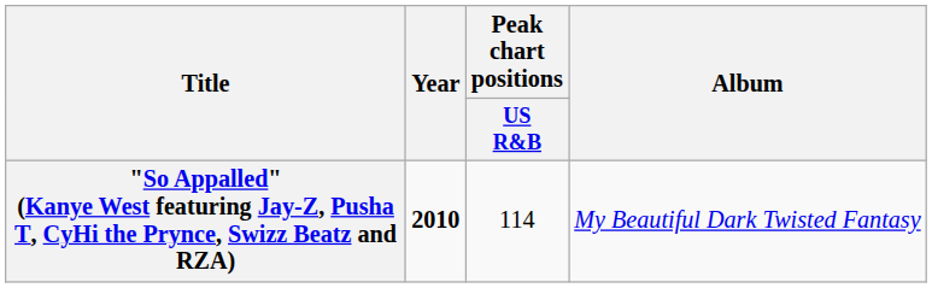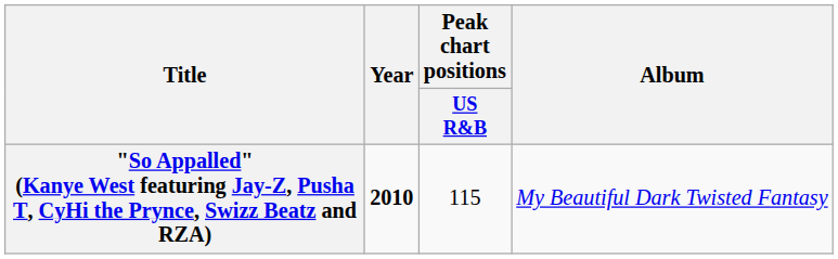row 3 | Peak chart positions / US R&B: 114 -> 115
